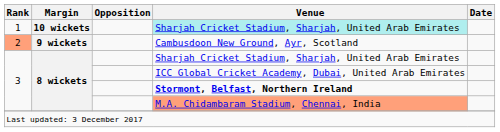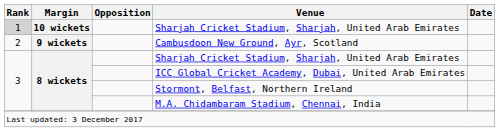1 / Sharjah Cricket Stadium, Sharjah, United Arab Emirates | Rank: no background -> lightgrey background
1 / Sharjah Cricket Stadium, Sharjah, United Arab Emirates | Venue: paleturquoise background -> no background
Cambusdoon New Ground, Ayr, Scotland | Rank: lightsalmon background -> no background
Stormont, Belfast, Northern Ireland | Venue: bold -> normal
M.A. Chidambaram Stadium, Chennai, India | Venue: lightsalmon background -> no background
